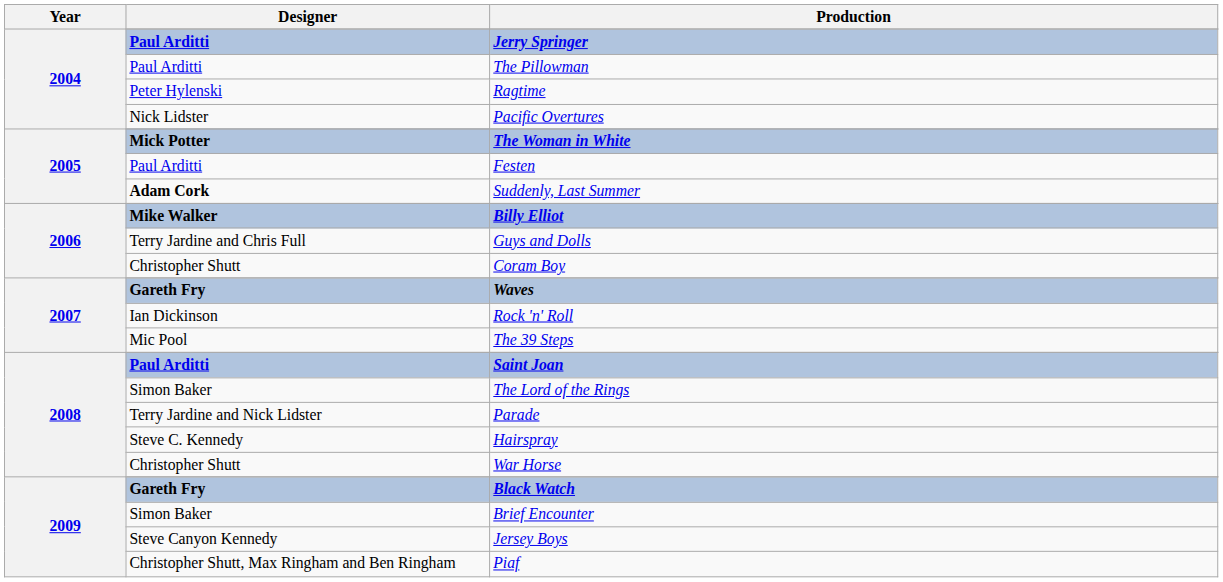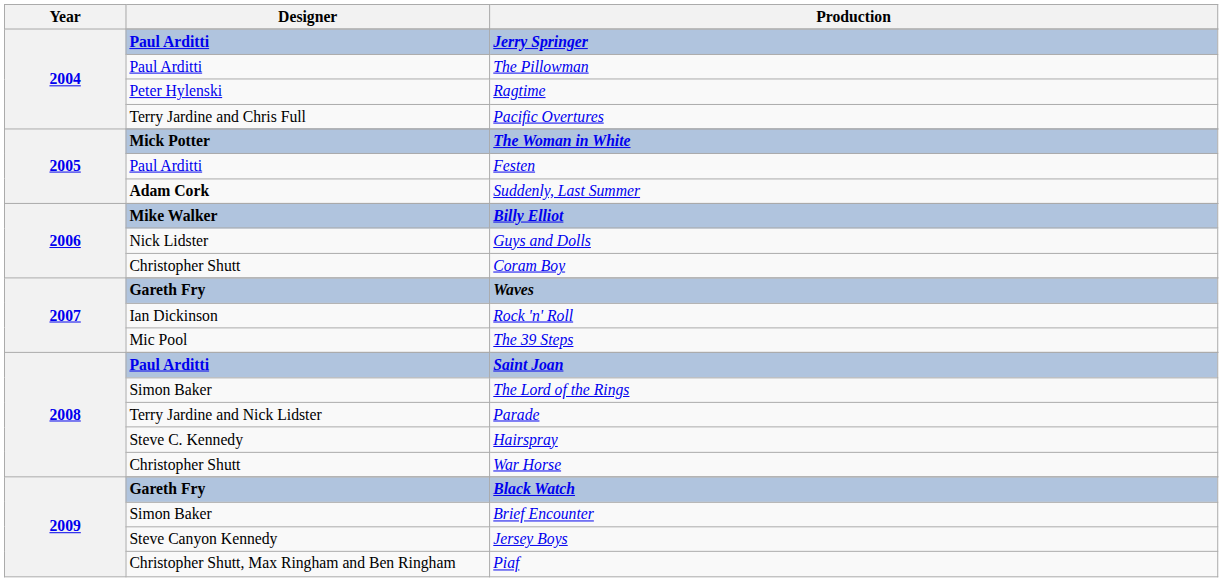Pacific Overtures | Designer: Nick Lidster -> Terry Jardine and Chris Full
Guys and Dolls | Designer: Terry Jardine and Chris Full -> Nick Lidster
